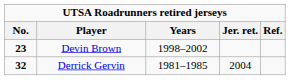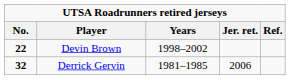Devin Brown | No.: 23 -> 22
Derrick Gervin | Jer. ret.: 2004 -> 2006
